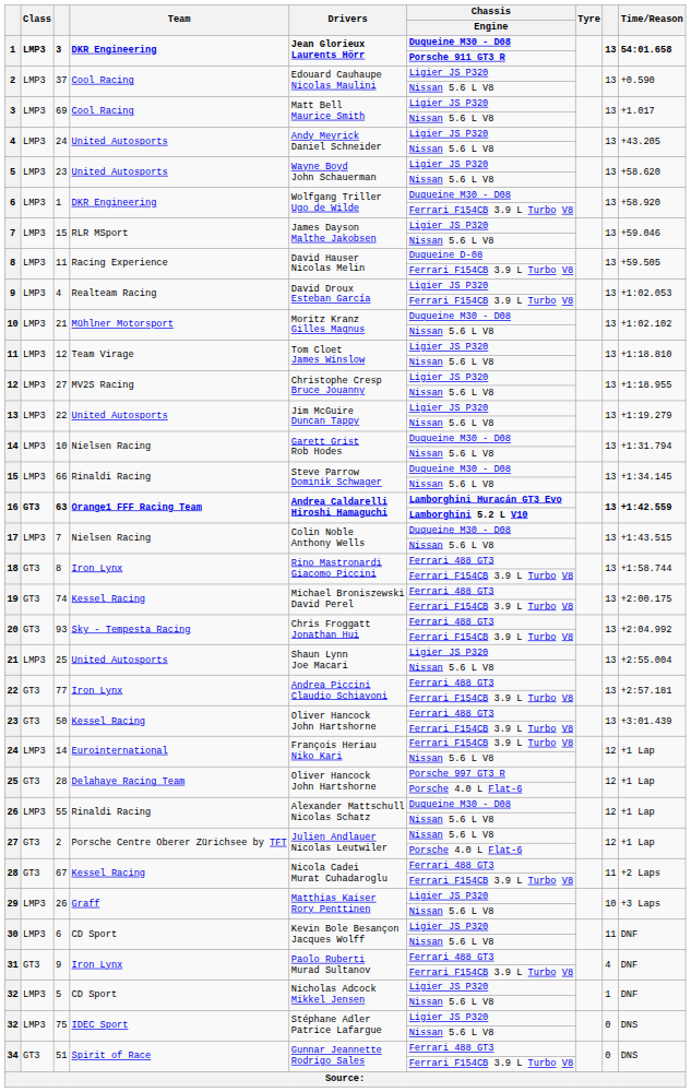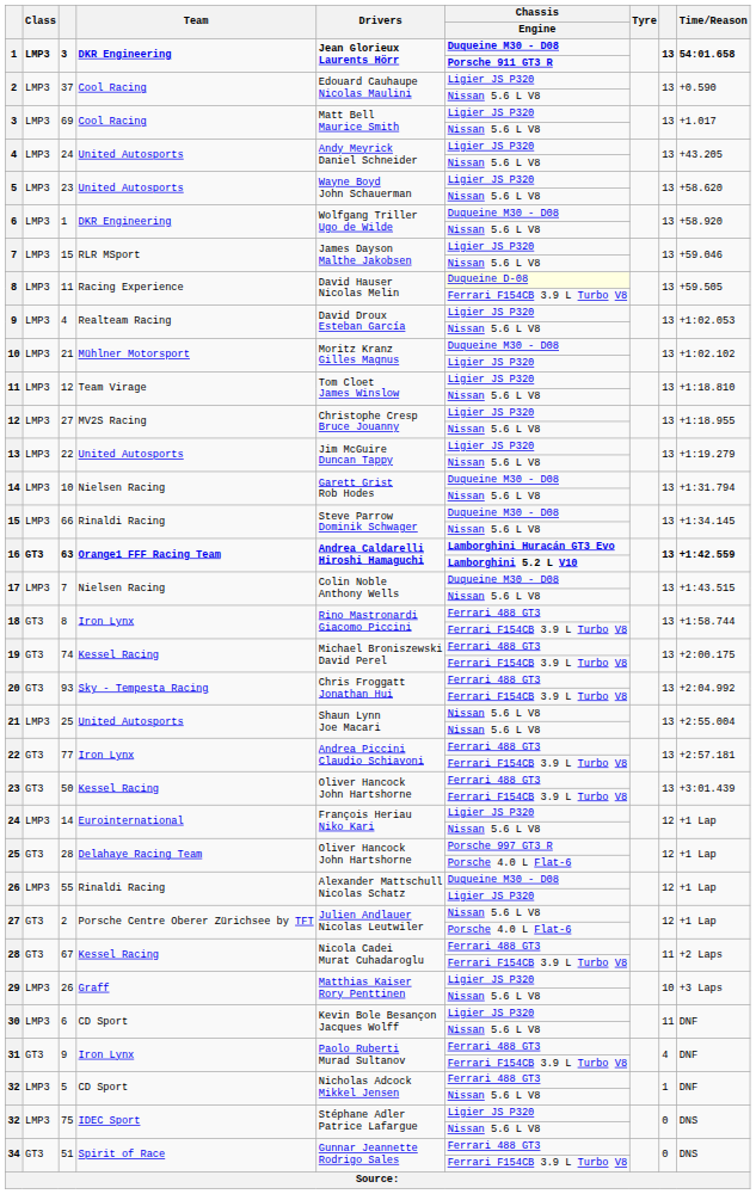row 14 | Chassis / Engine: Ferrari F154CB 3.9 L Turbo V8 -> Nissan 5.6 L V8
row 17 | Chassis / Engine: no background -> lightyellow background
row 20 | Chassis / Engine: Ferrari F154CB 3.9 L Turbo V8 -> Nissan 5.6 L V8
row 22 | Chassis / Engine: Nissan 5.6 L V8 -> Ligier JS P320
row 43 | Chassis / Engine: Ligier JS P320 -> Nissan 5.6 L V8
row 49 | Chassis / Engine: Ferrari F154CB 3.9 L Turbo V8 -> Ligier JS P320
row 54 | Chassis / Engine: Nissan 5.6 L V8 -> Ligier JS P320
row 65 | Chassis / Engine: Ligier JS P320 -> Ferrari 488 GT3
